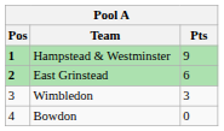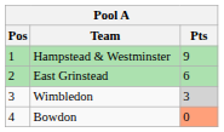Hampstead & Westminster | Pos: bold -> normal
East Grinstead | Pos: bold -> normal
Wimbledon | Pts: no background -> lightgrey background
Bowdon | Pts: no background -> lightsalmon background
